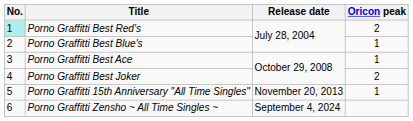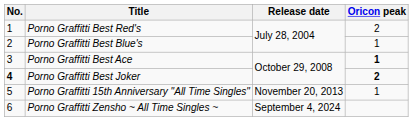Porno Graffitti Best Red's | No.: paleturquoise background -> no background
Porno Graffitti Best Ace | Oricon peak: normal -> bold
Porno Graffitti Best Joker | No.: normal -> bold
Porno Graffitti Best Joker | Oricon peak: normal -> bold
